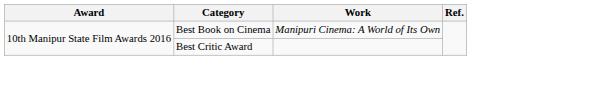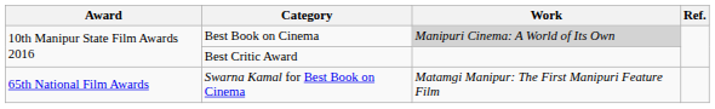Best Book on Cinema | Work: no background -> lightgrey background
+ row: 65th National Film Awards | Swarna Kamal for Best Book on Cinema | Matamgi Manipur: The First Manipuri Feature Film
